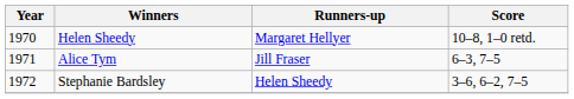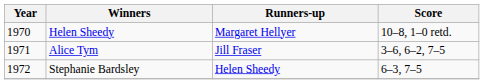Alice Tym | Score: 6–3, 7–5 -> 3–6, 6–2, 7–5
Stephanie Bardsley | Score: 3–6, 6–2, 7–5 -> 6–3, 7–5
